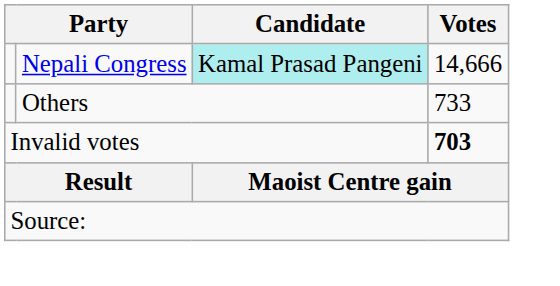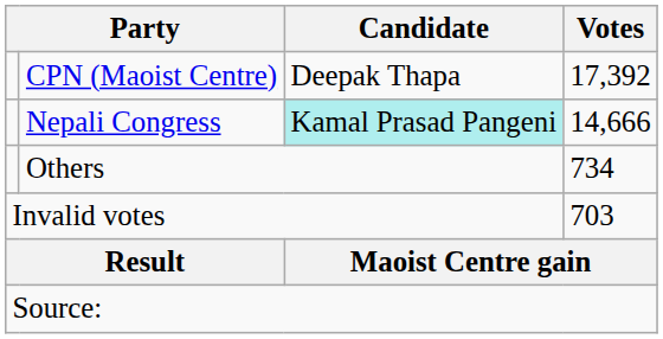+ row: CPN (Maoist Centre) | Deepak Thapa | 17,392
Others | Votes: 733 -> 734
Invalid votes | Votes: bold -> normal
